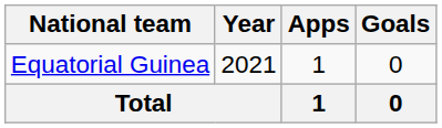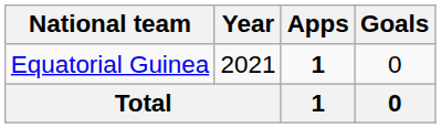Equatorial Guinea | Apps: normal -> bold
